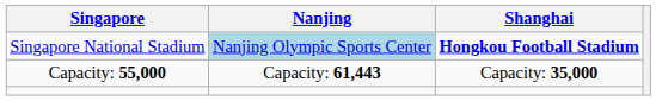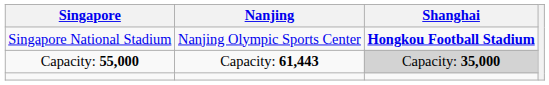Singapore National Stadium | Nanjing: lightblue background -> no background
Capacity: 55,000 | Shanghai: no background -> lightgrey background
